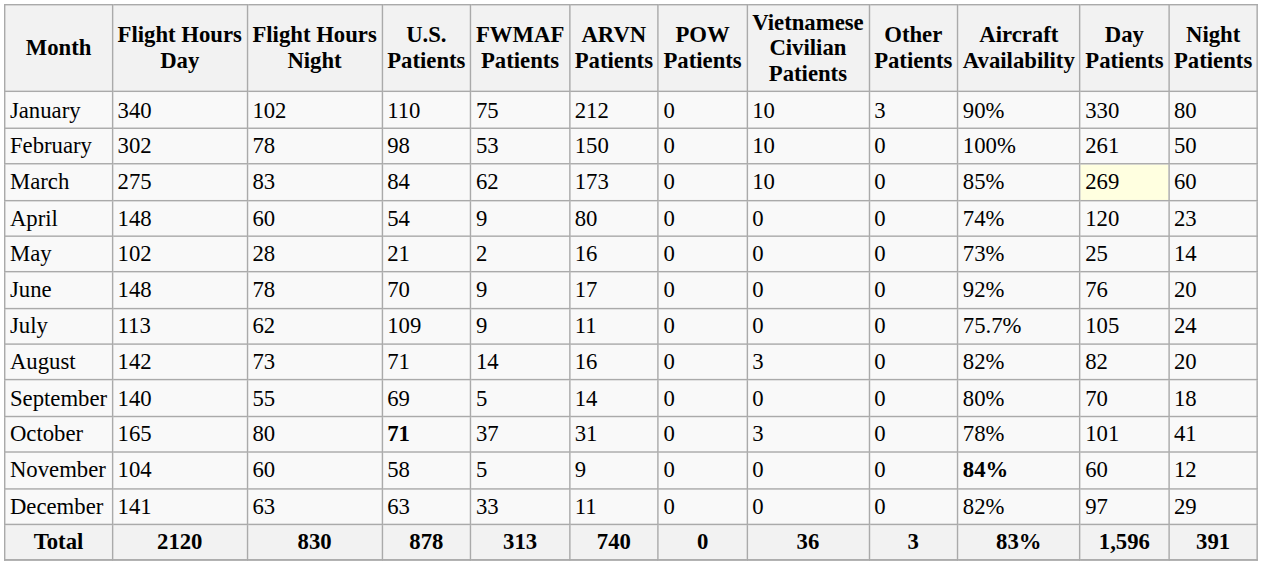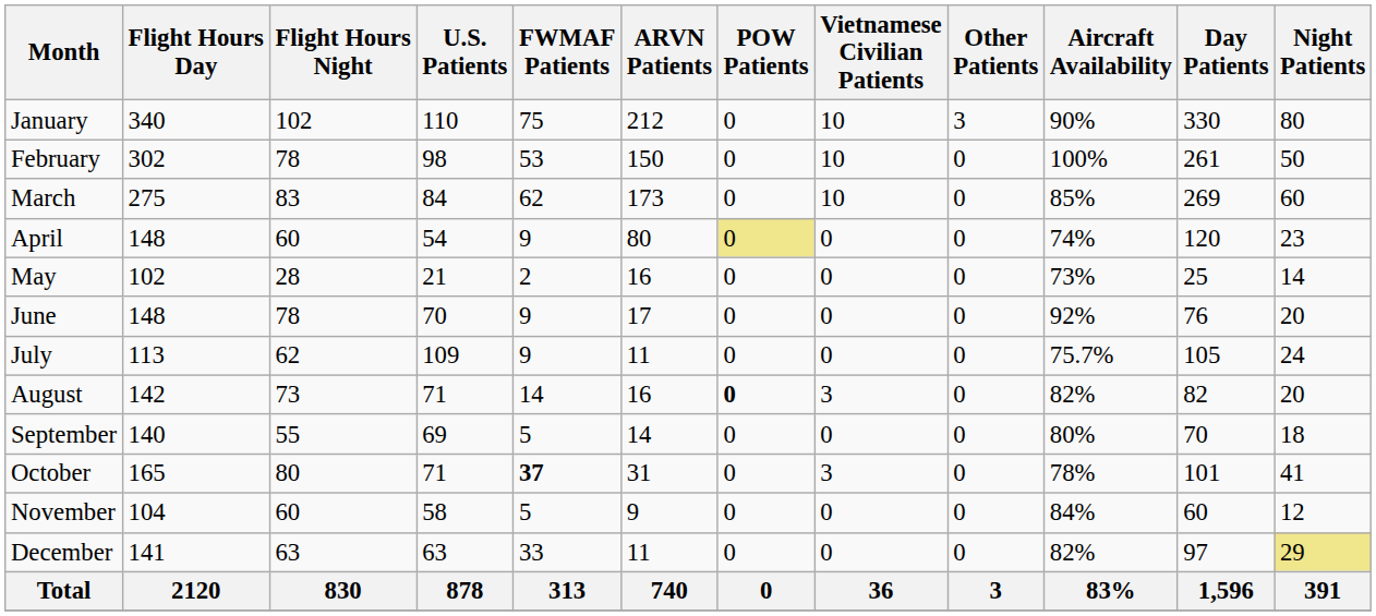March | Day Patients: lightyellow background -> no background
April | POW Patients: no background -> khaki background
August | POW Patients: normal -> bold
October | U.S. Patients: bold -> normal
October | FWMAF Patients: normal -> bold
November | Aircraft Availability: bold -> normal
December | Night Patients: no background -> khaki background
